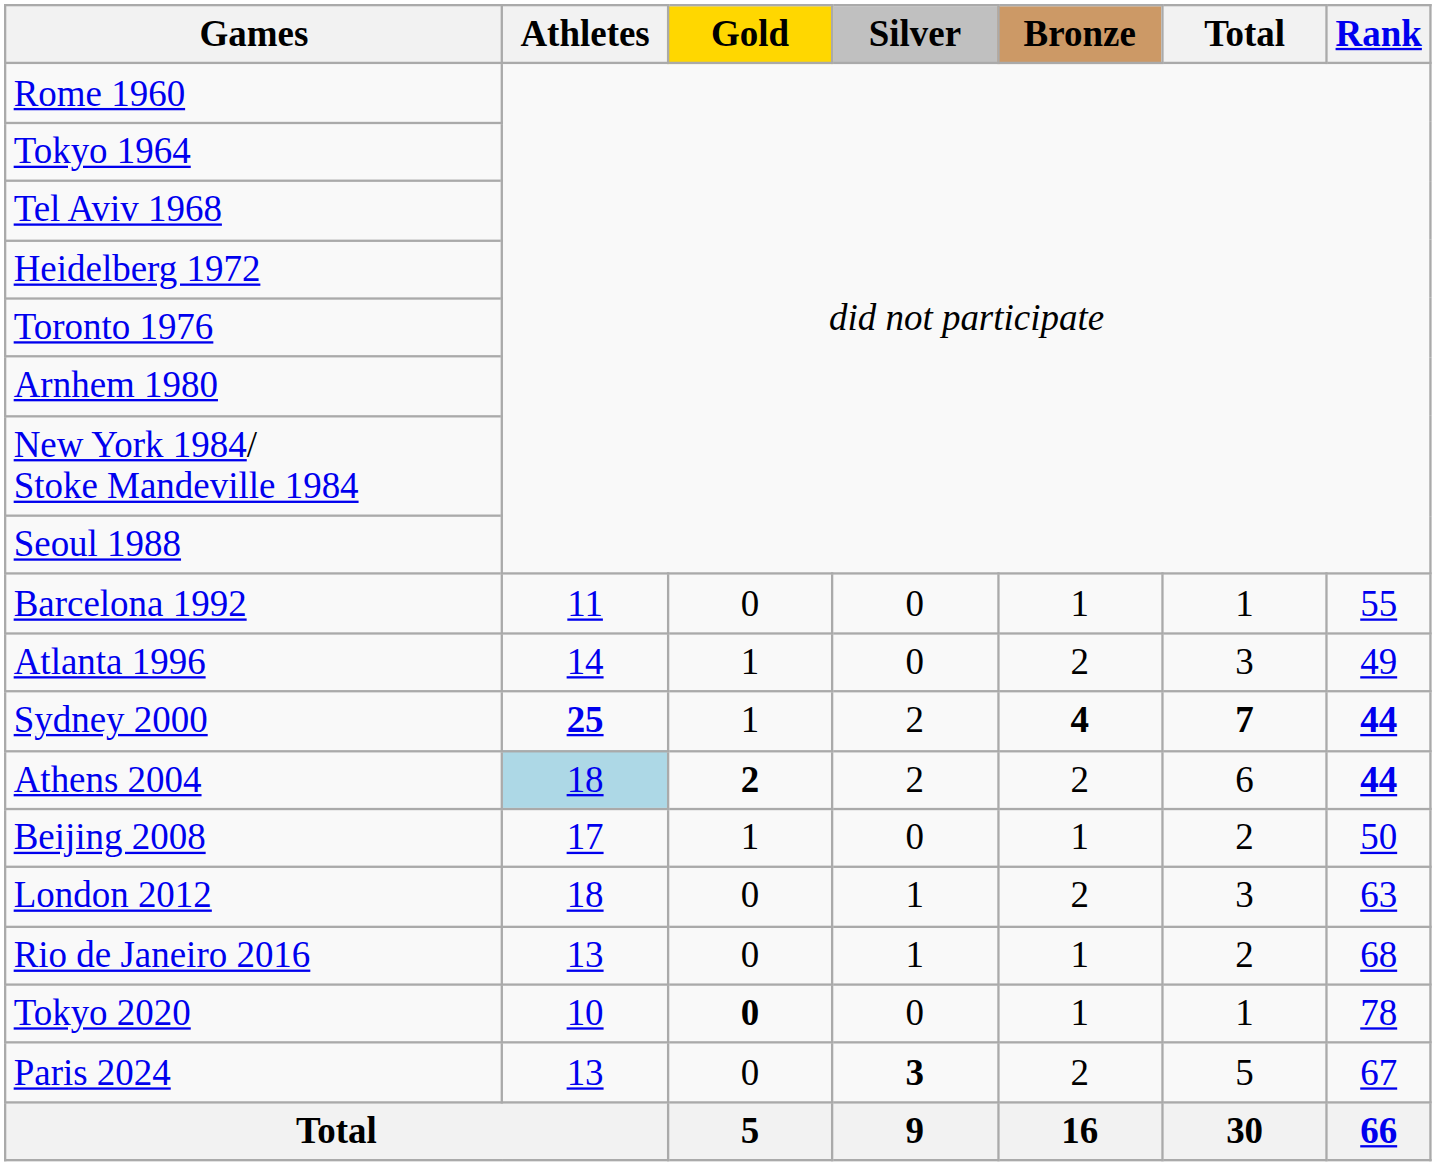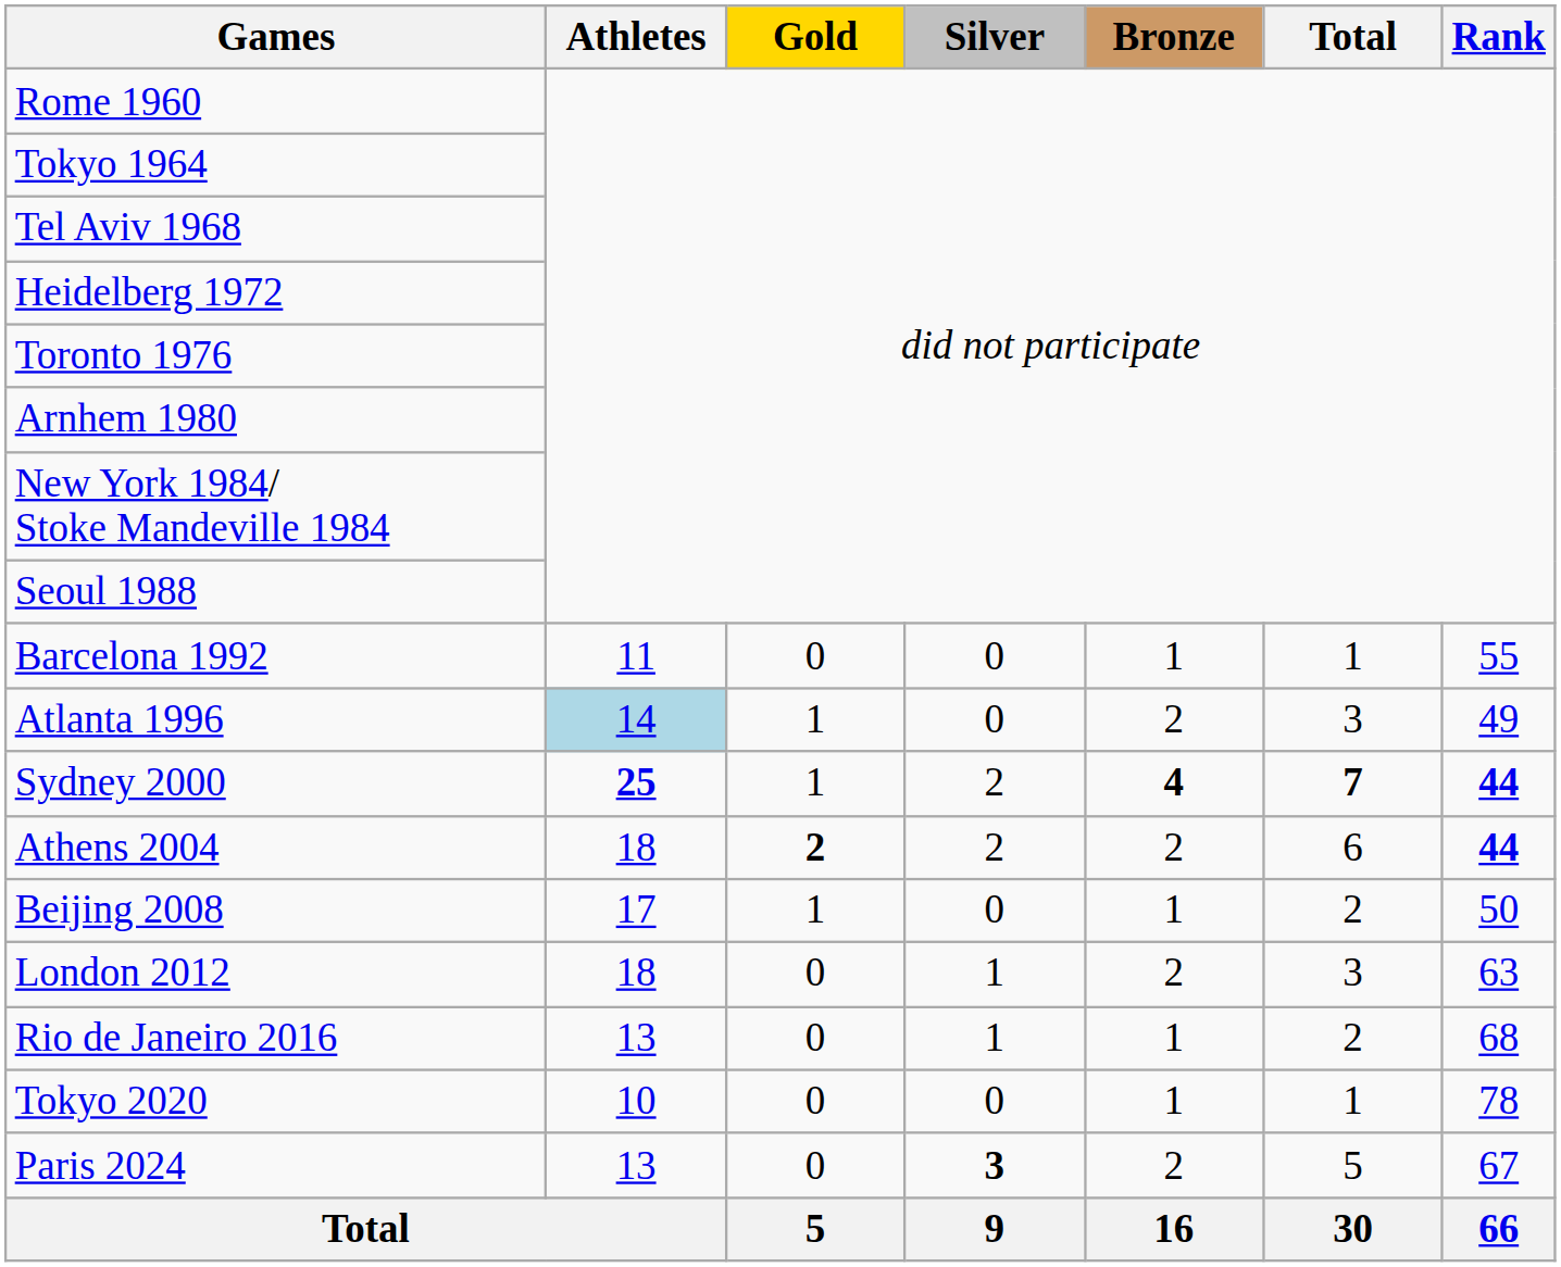Atlanta 1996 | Athletes: no background -> lightblue background
Athens 2004 | Athletes: lightblue background -> no background
Tokyo 2020 | Gold: bold -> normal
